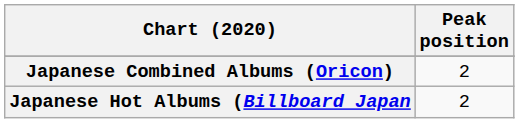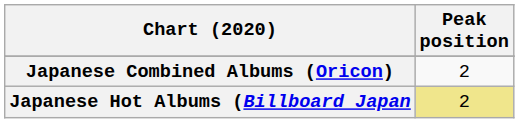Japanese Hot Albums (Billboard Japan | Peak position: no background -> khaki background
